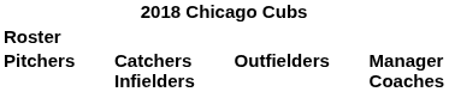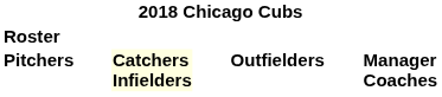Pitchers | column 2: no background -> lightyellow background
